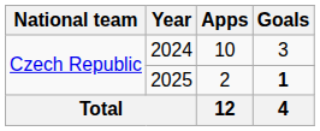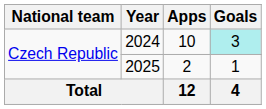2024 | Goals: no background -> paleturquoise background
2025 | Goals: bold -> normal
